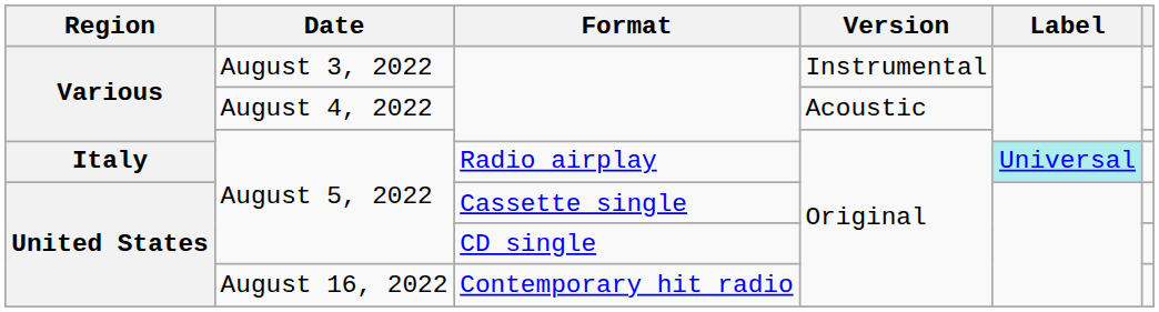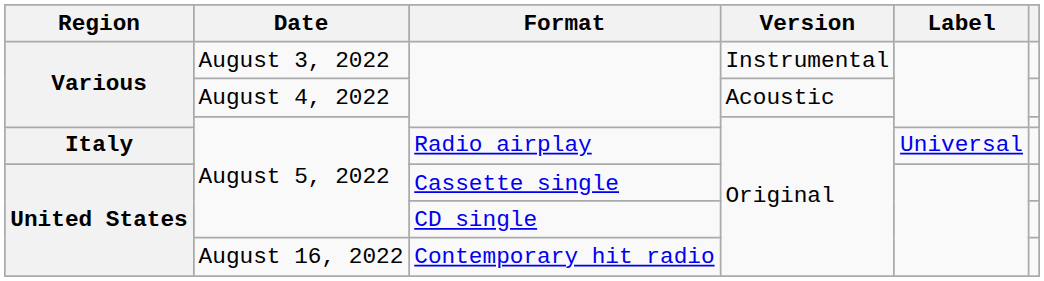Radio airplay | Label: paleturquoise background -> no background
